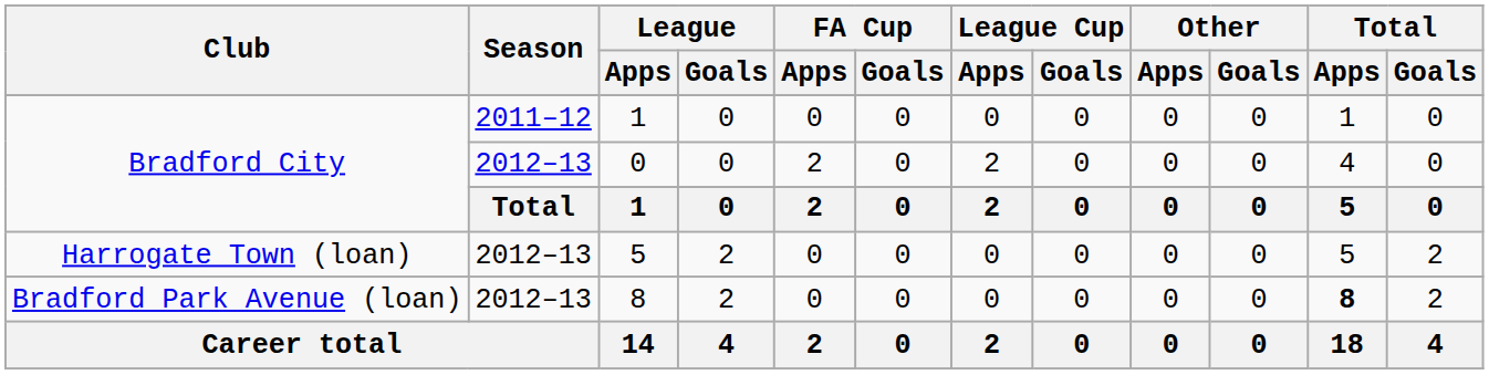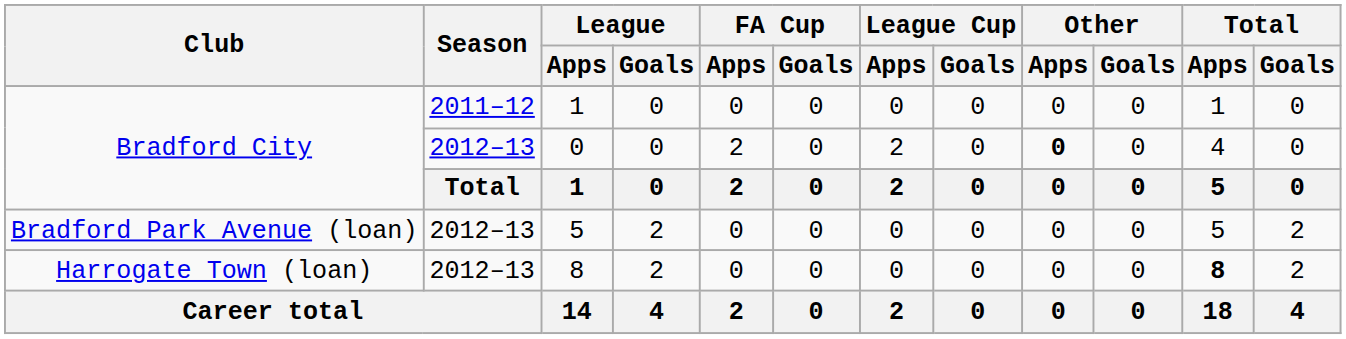row 4 | Other / Apps: normal -> bold
row 6 | Club: Harrogate Town (loan) -> Bradford Park Avenue (loan)
row 7 | Club: Bradford Park Avenue (loan) -> Harrogate Town (loan)
